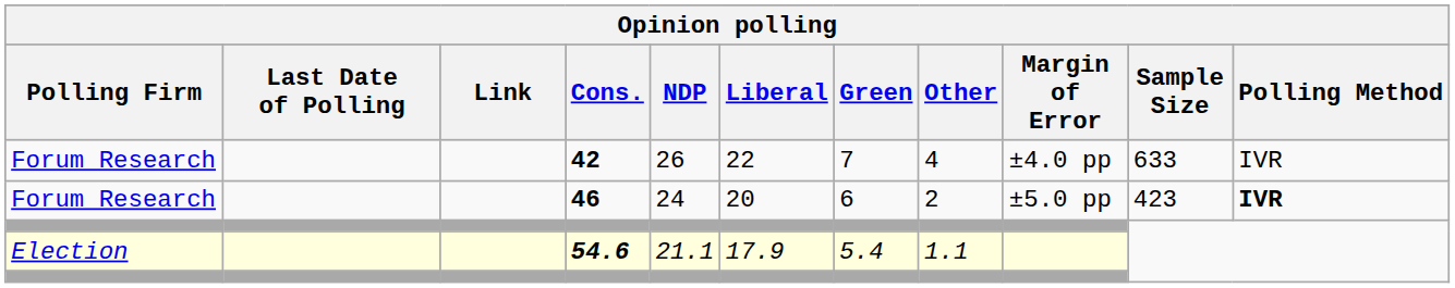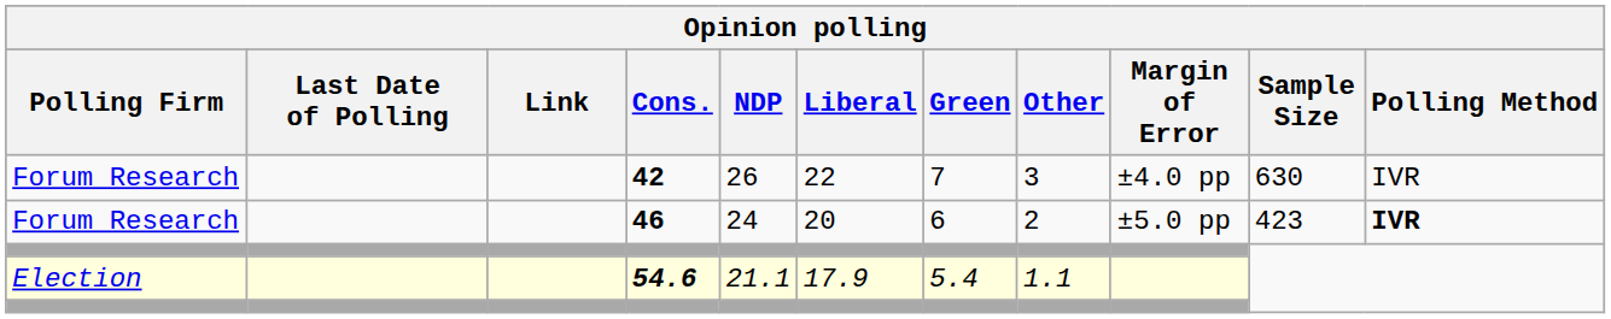42 | Other: 4 -> 3
42 | Sample Size: 633 -> 630
